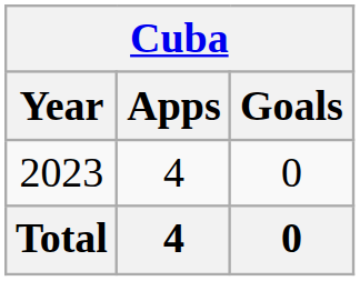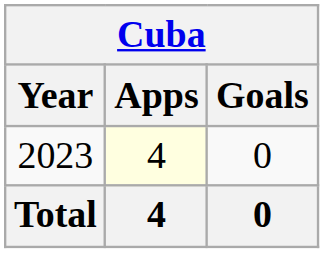2023 | Apps: no background -> lightyellow background
